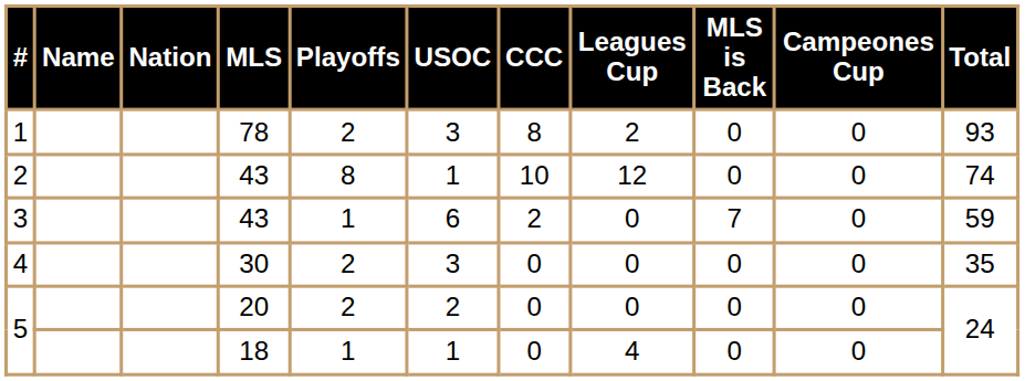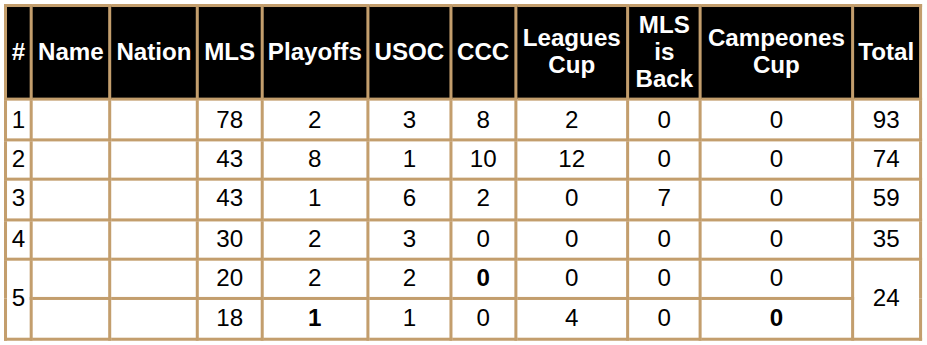5 / 20 | CCC: normal -> bold
5 / 18 | Playoffs: normal -> bold
5 / 18 | Campeones Cup: normal -> bold
